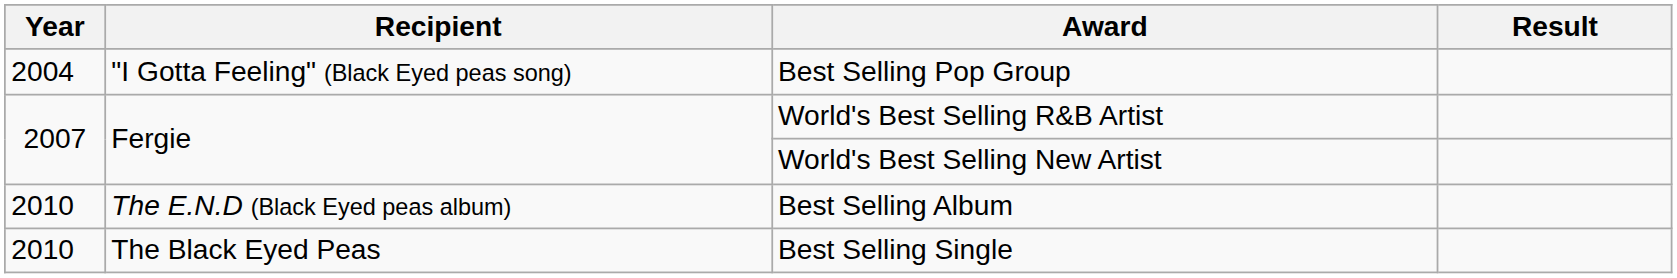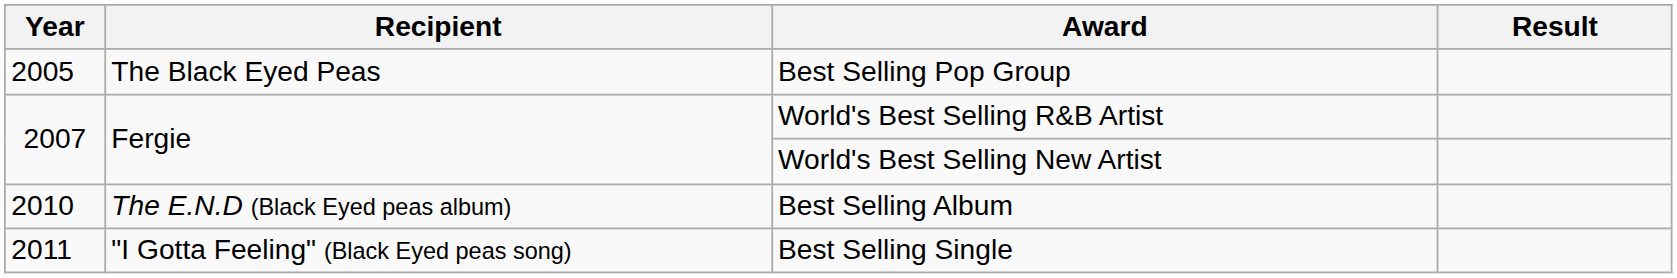Best Selling Pop Group | Year: 2004 -> 2005
Best Selling Pop Group | Recipient: "I Gotta Feeling" (Black Eyed peas song) -> The Black Eyed Peas
Best Selling Single | Year: 2010 -> 2011
Best Selling Single | Recipient: The Black Eyed Peas -> "I Gotta Feeling" (Black Eyed peas song)
